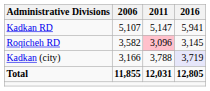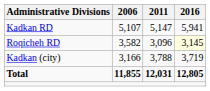Roqicheh RD | 2011: pink background -> no background
Roqicheh RD | 2016: no background -> lightyellow background
Kadkan (city) | 2016: lavender background -> no background
